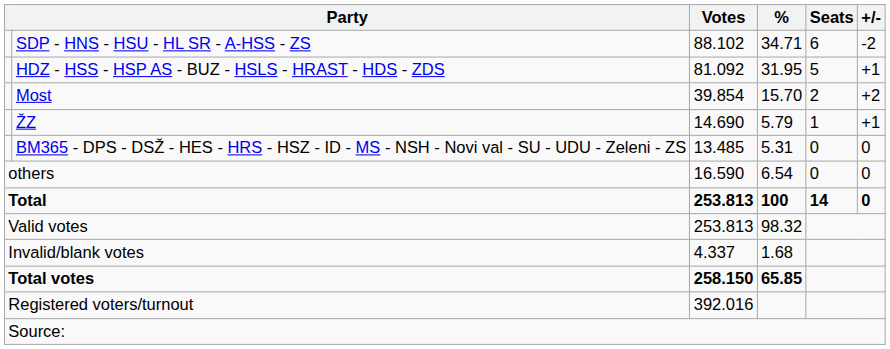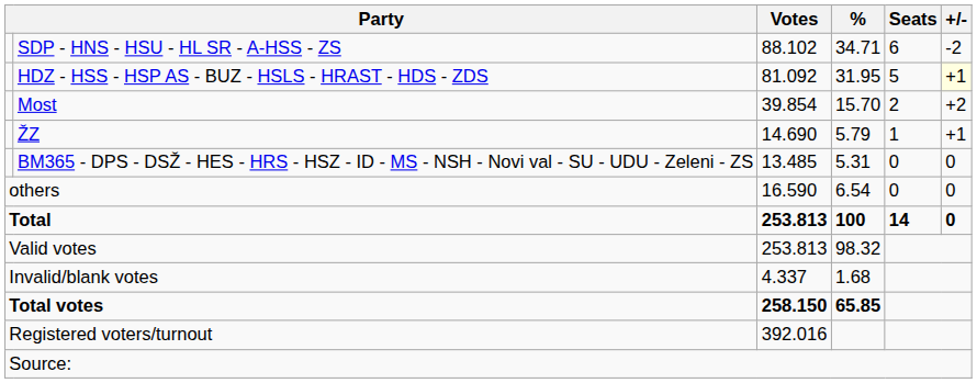HDZ - HSS - HSP AS - BUZ - HSLS - HRAST - HDS - ZDS | +/-: no background -> lightyellow background
